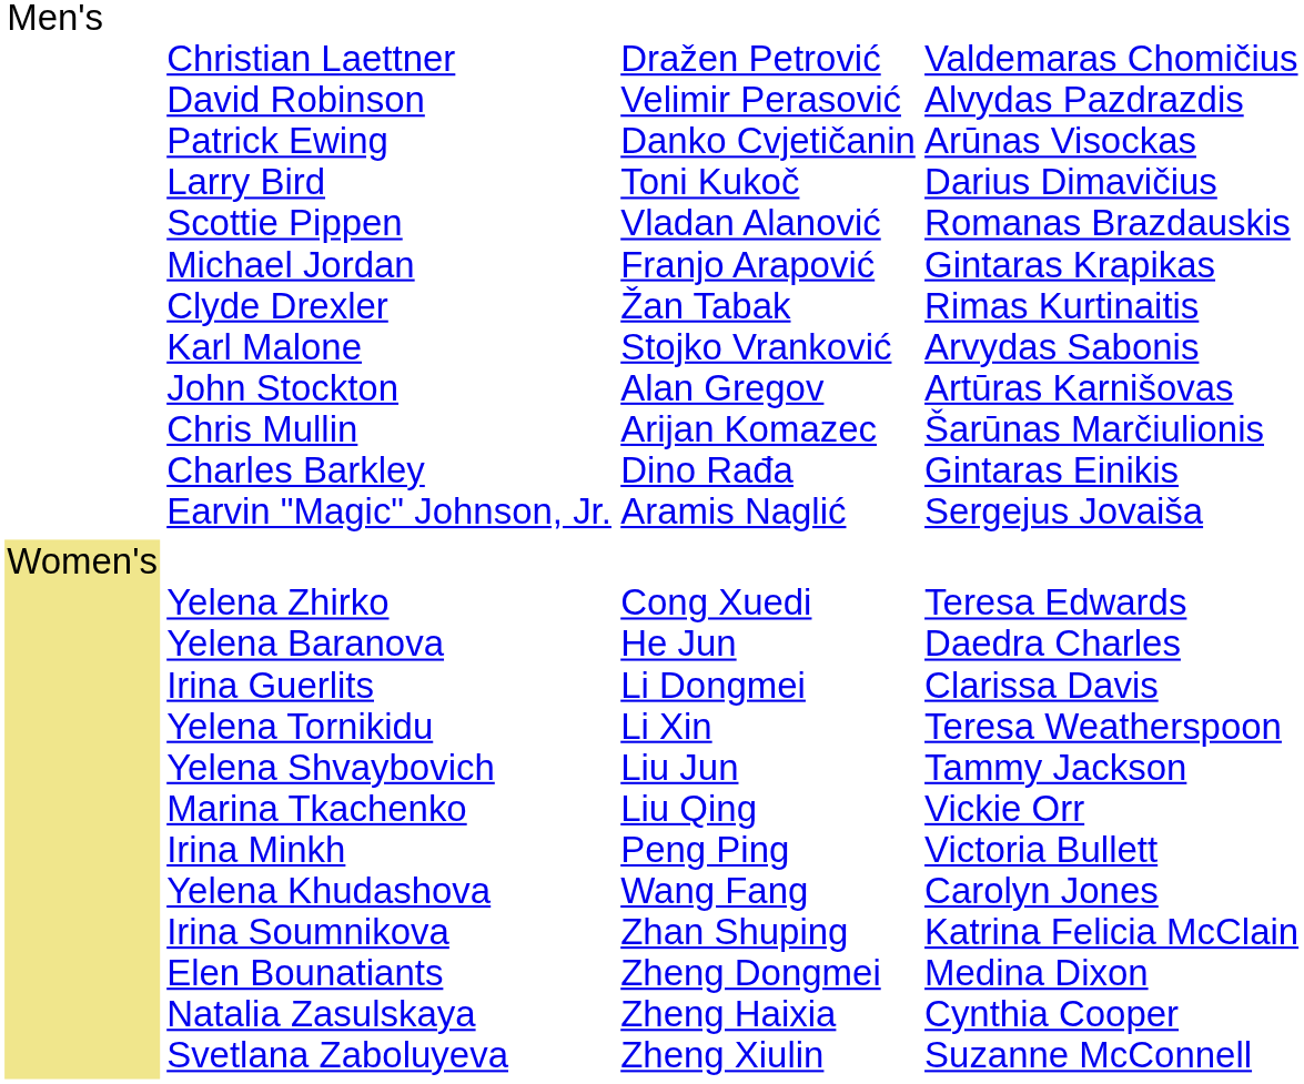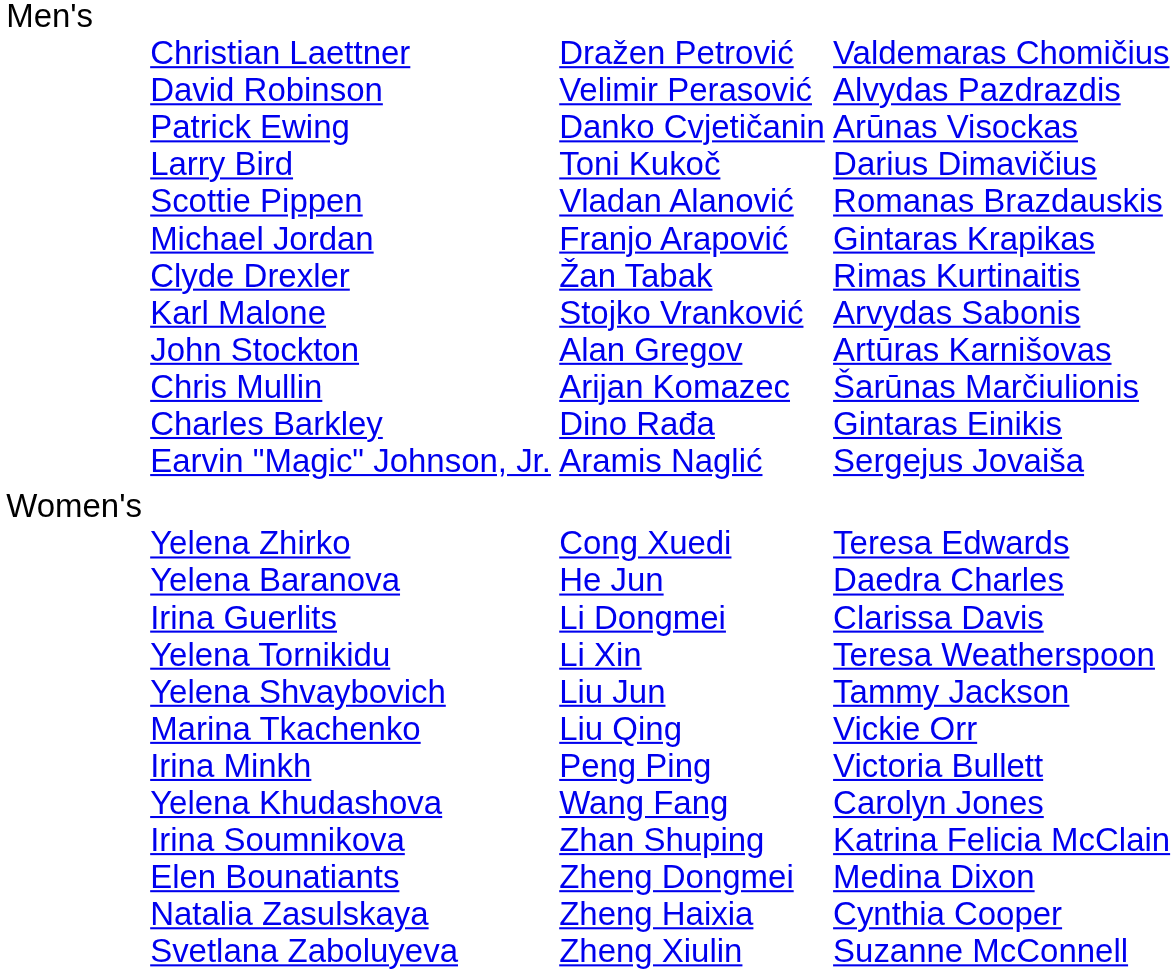Women's | column 1: khaki background -> no background
